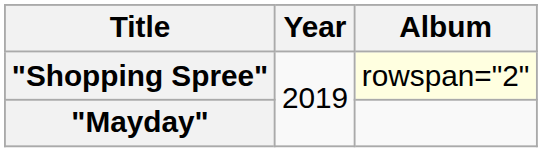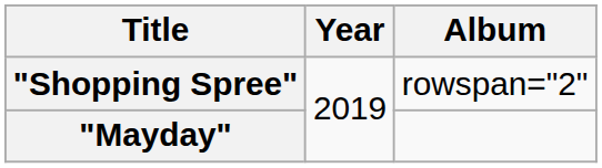"Shopping Spree" | Album: lightyellow background -> no background
